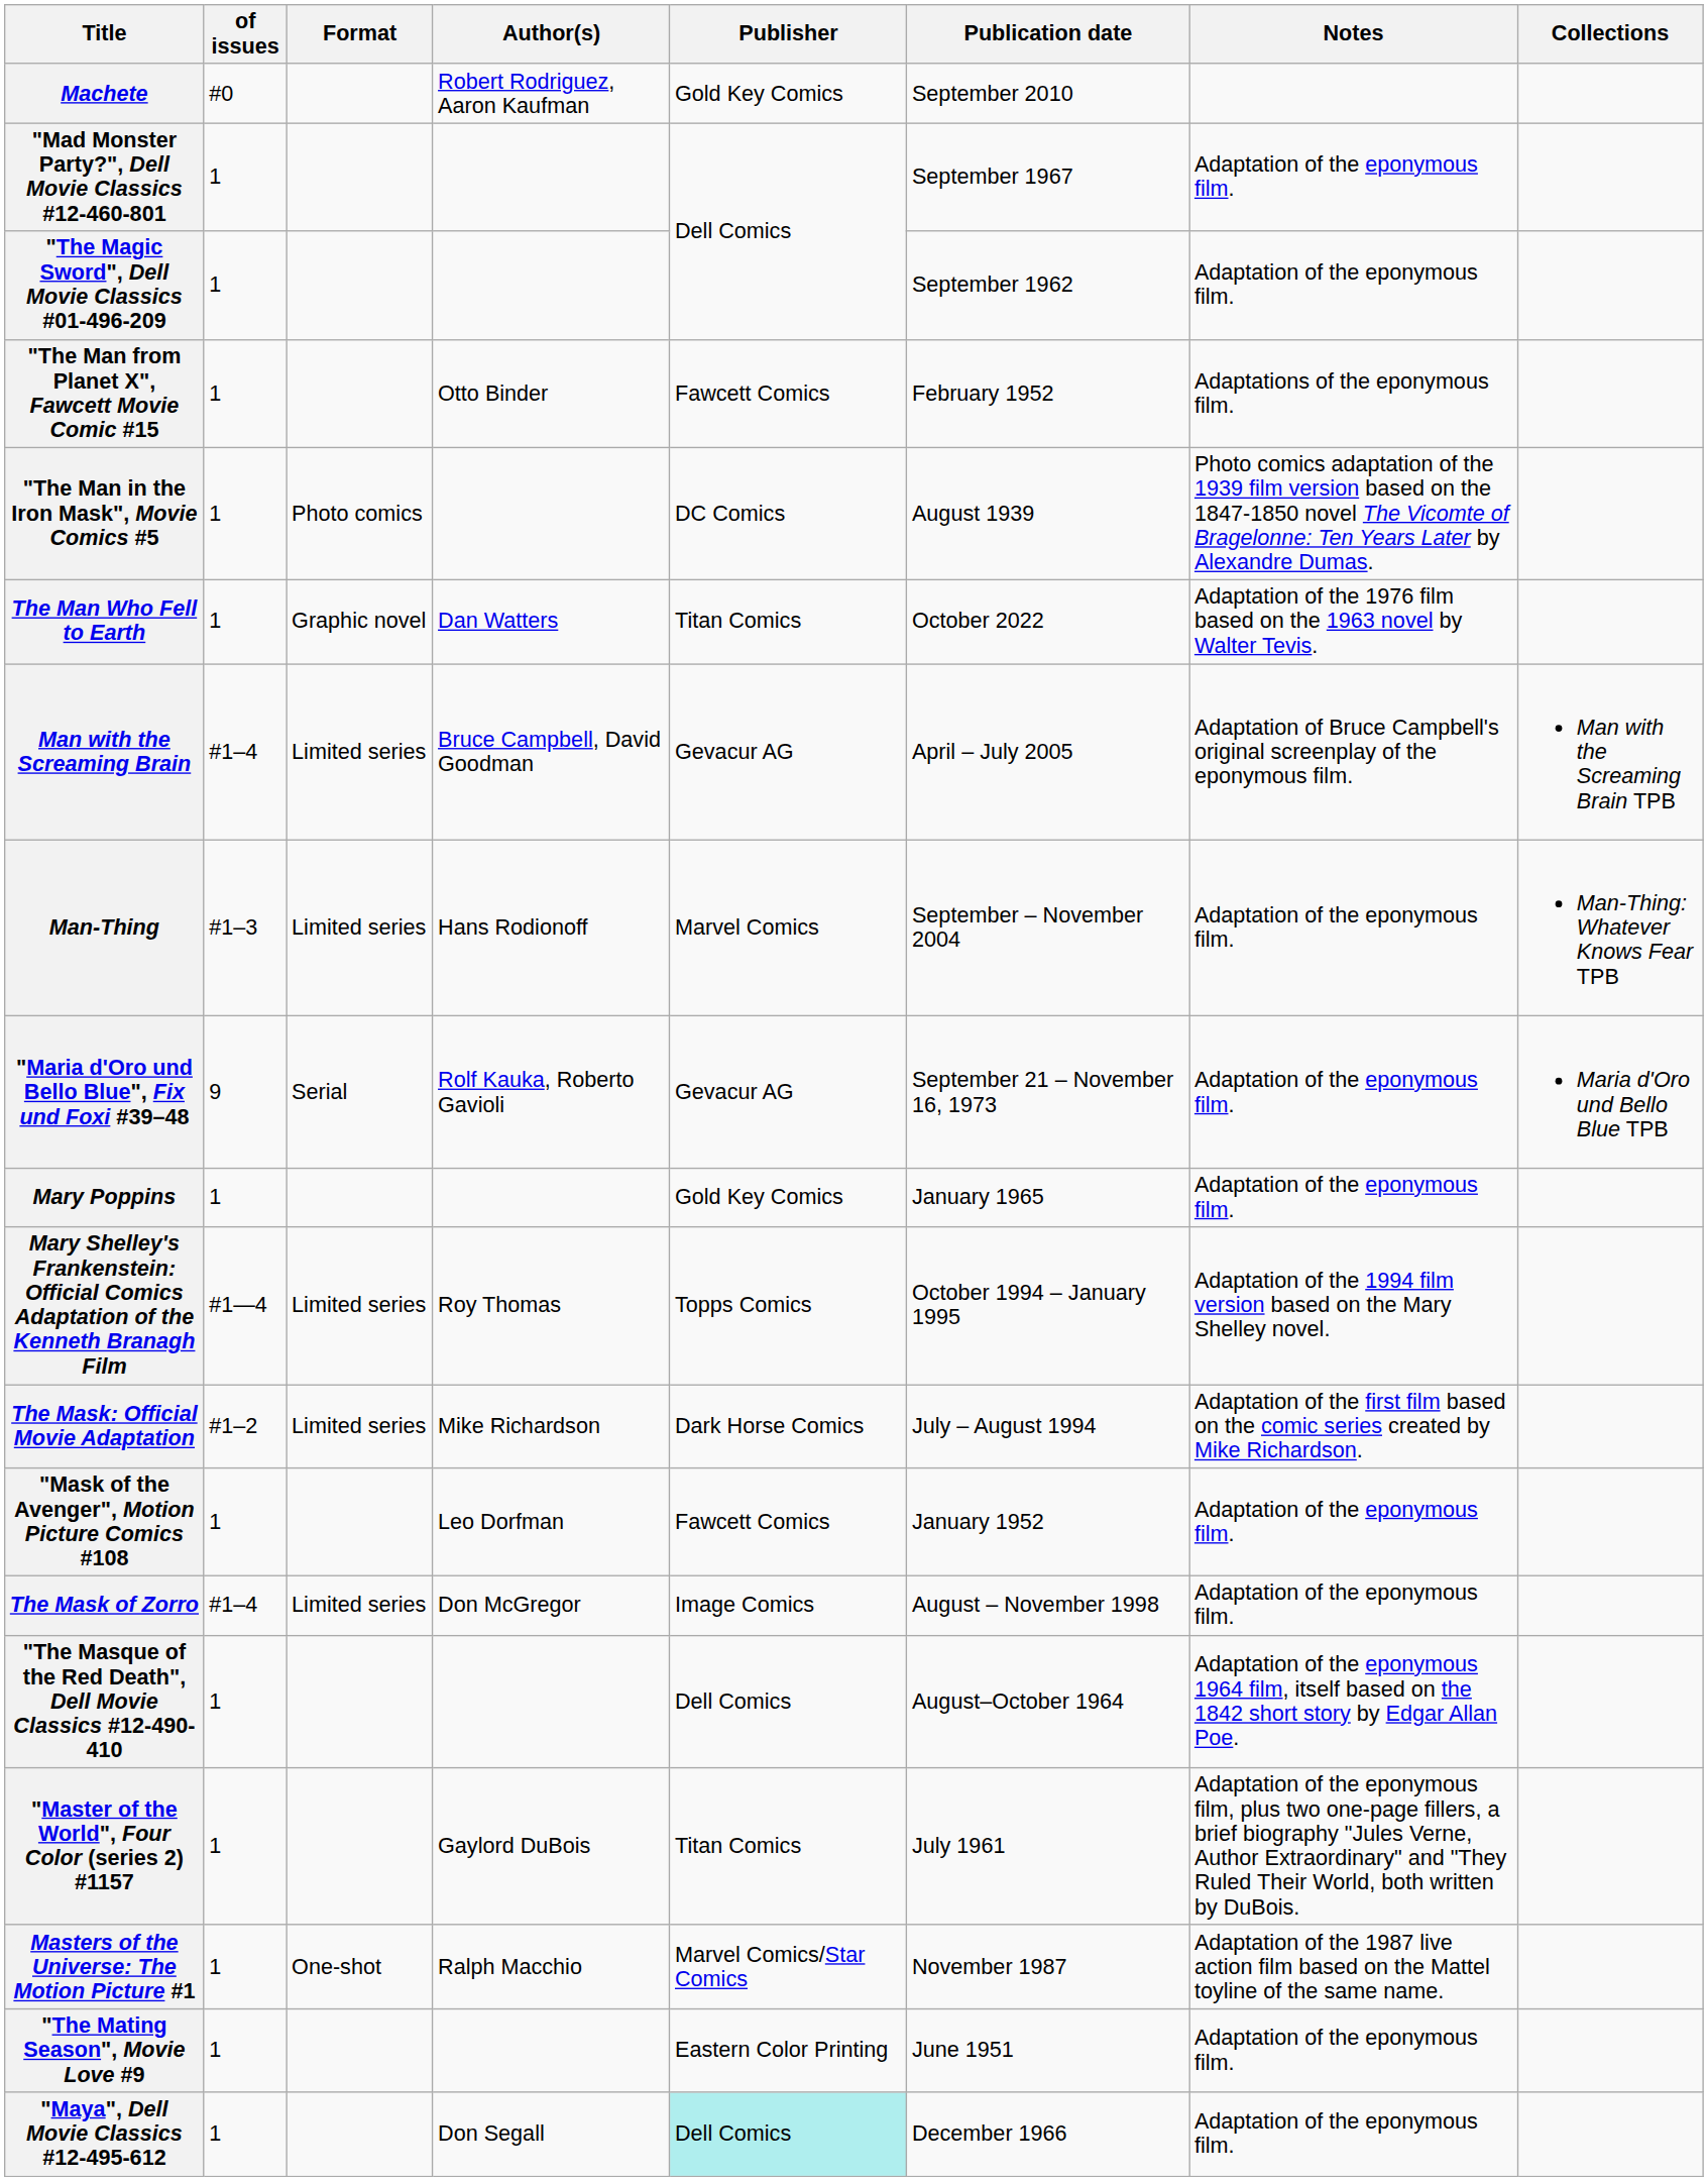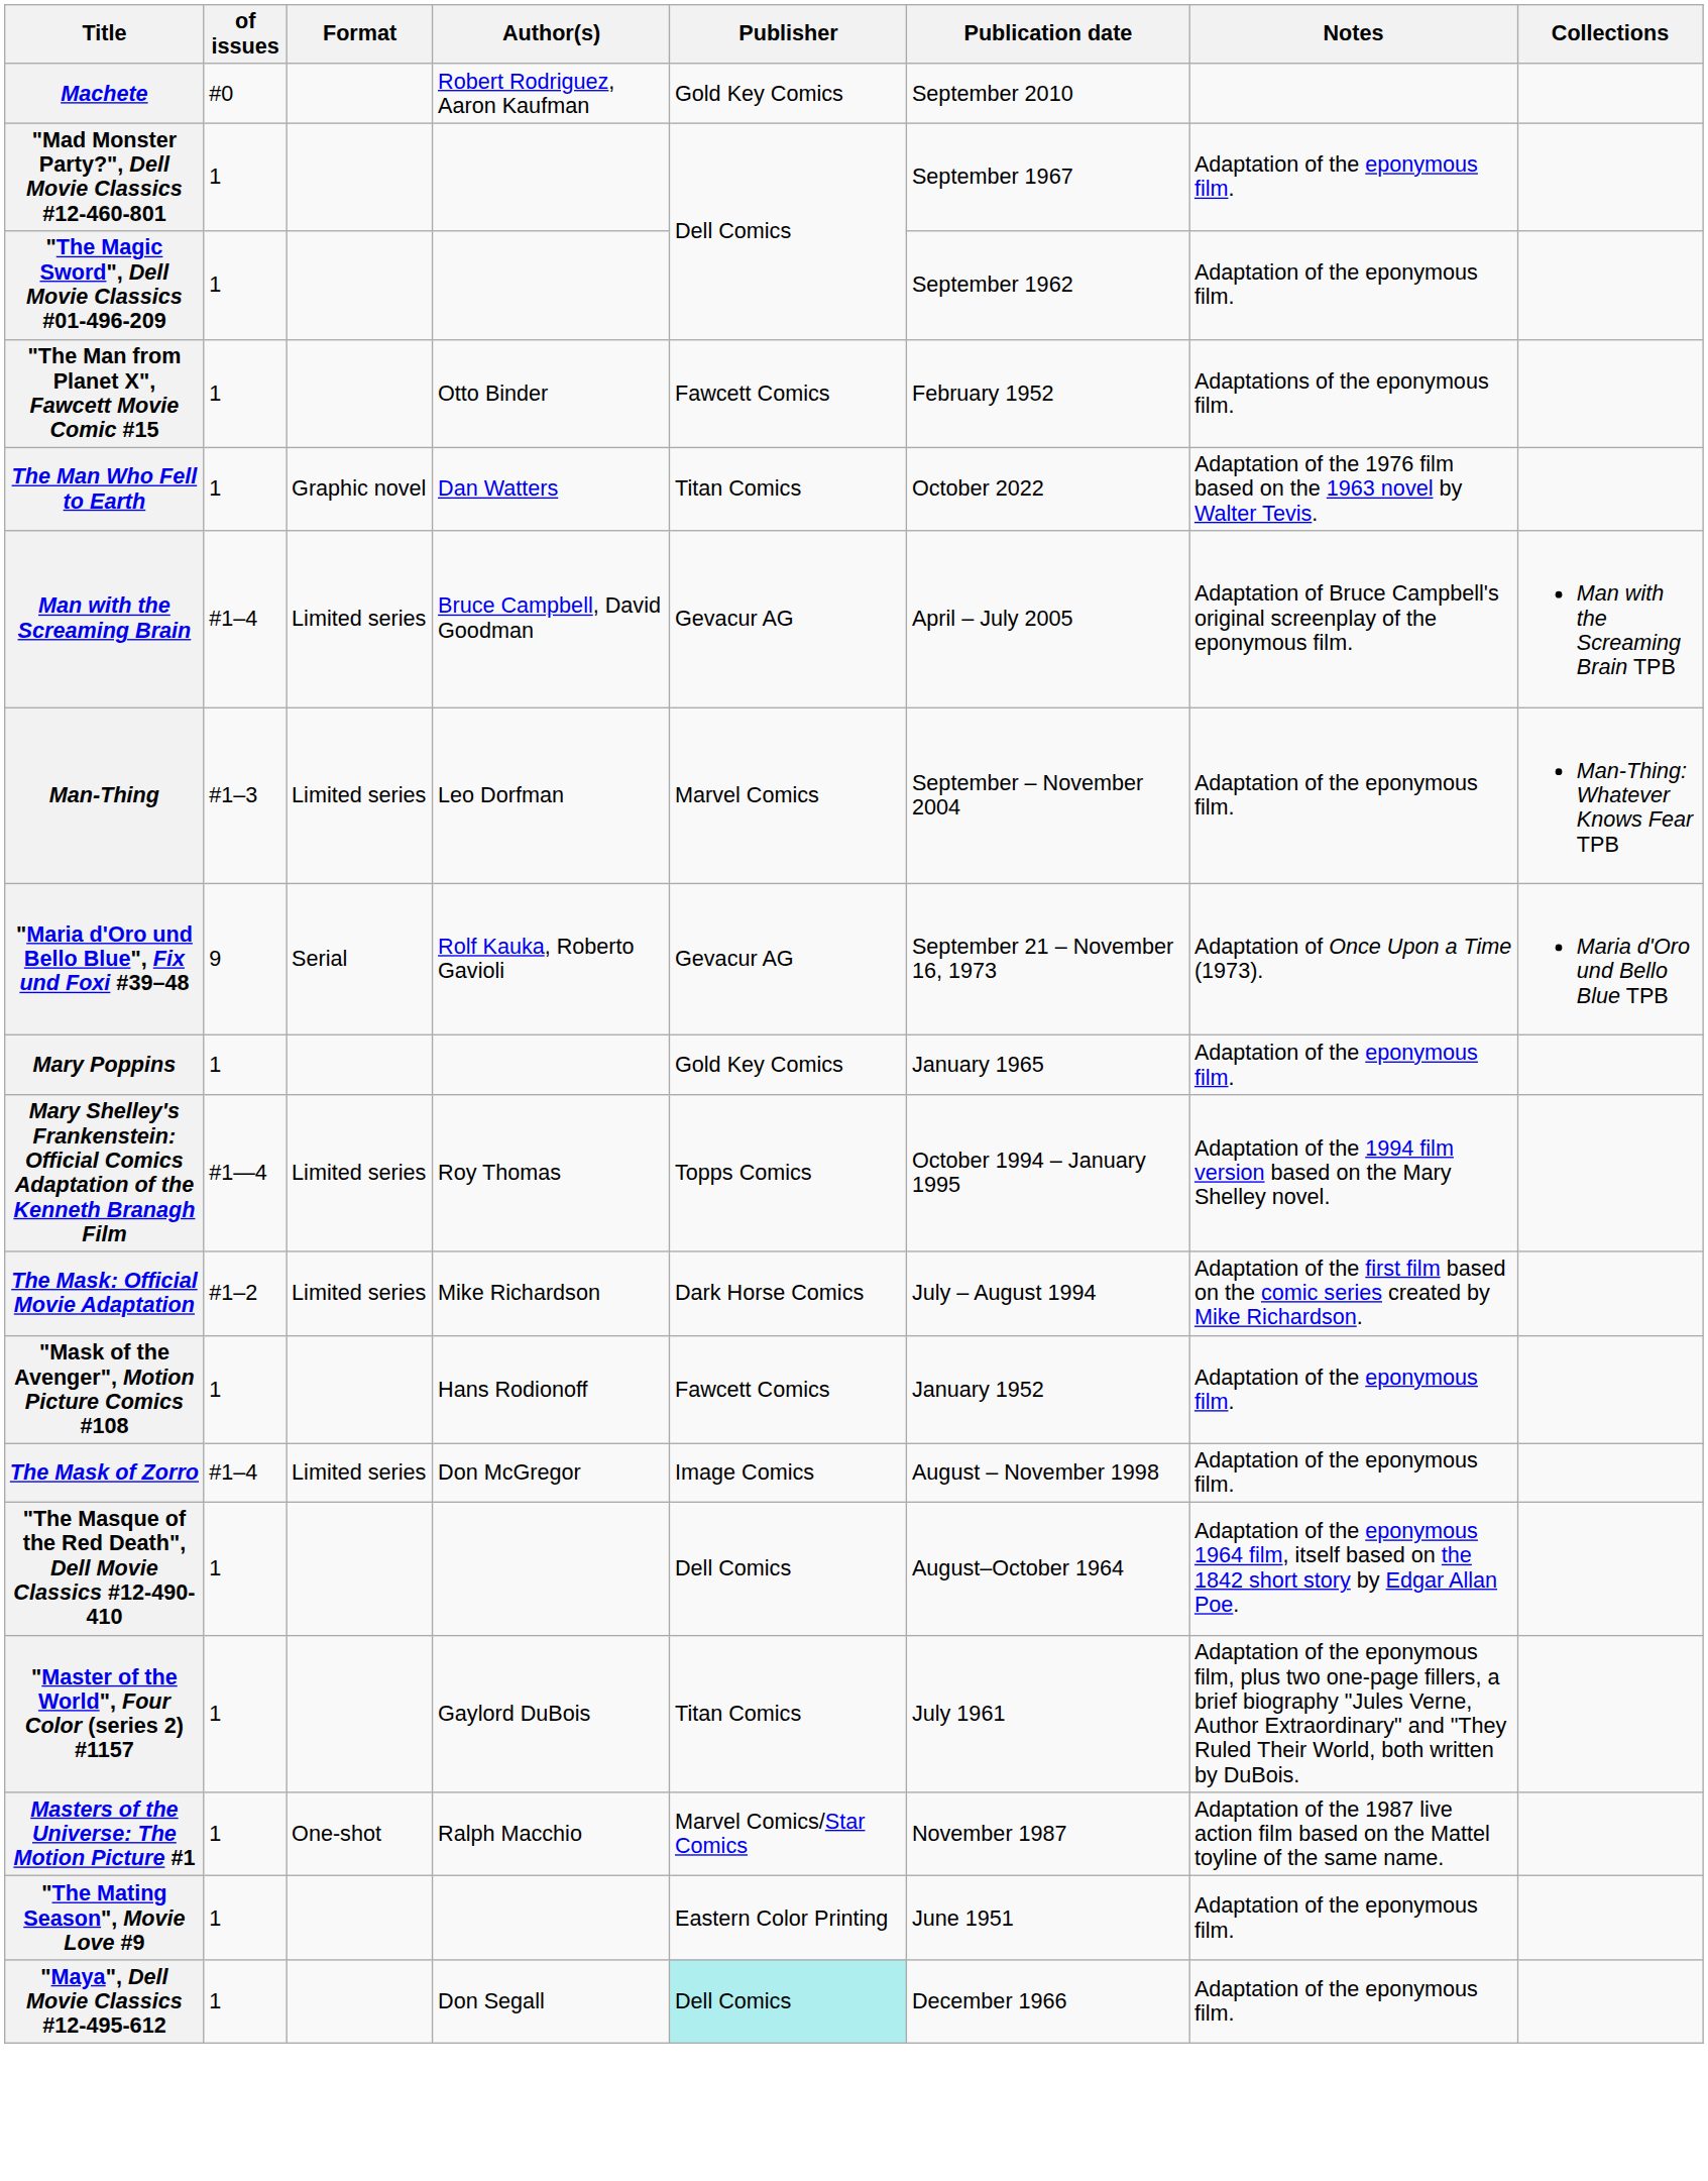- row: "The Man in the Iron Mask", Movie Comics #5 | 1 | Photo comics | DC Comics | August 1939 | Photo comics adaptation of the 1939 film version based on the 1847-1850 novel The Vicomte of Bragelonne: Ten Years Later by Alexandre Dumas.
Man-Thing | Author(s): Hans Rodionoff -> Leo Dorfman
"Maria d'Oro und Bello Blue", Fix und Foxi #39–48 | Notes: Adaptation of the eponymous film. -> Adaptation of Once Upon a Time (1973).
"Mask of the Avenger", Motion Picture Comics #108 | Author(s): Leo Dorfman -> Hans Rodionoff
